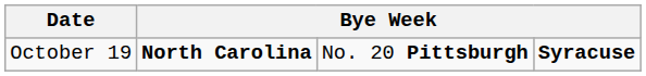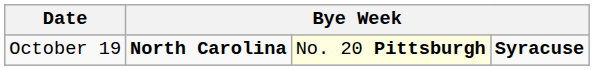October 19 | column 3: no background -> lightyellow background
